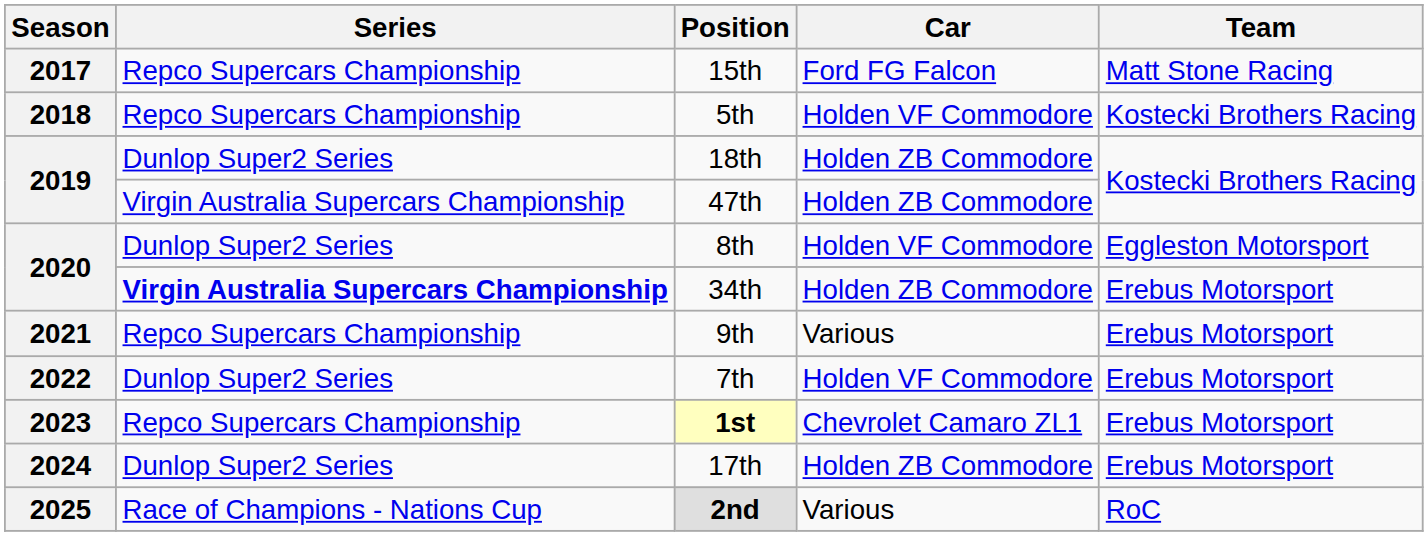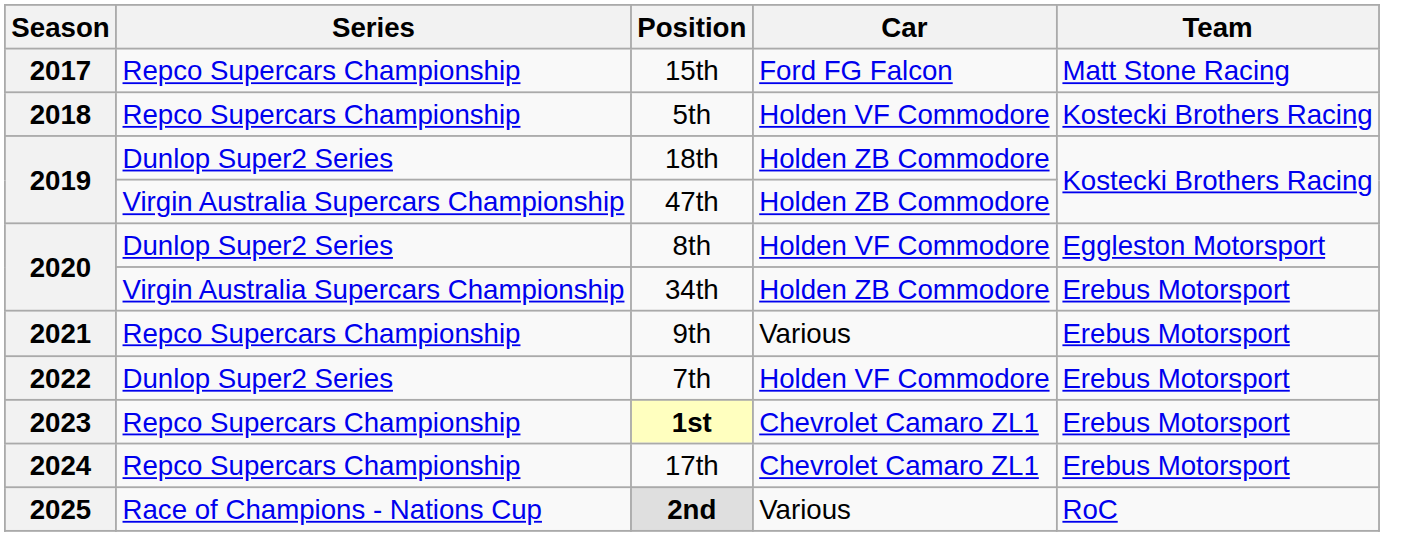34th | Series: bold -> normal
17th | Series: Dunlop Super2 Series -> Repco Supercars Championship
17th | Car: Holden ZB Commodore -> Chevrolet Camaro ZL1
